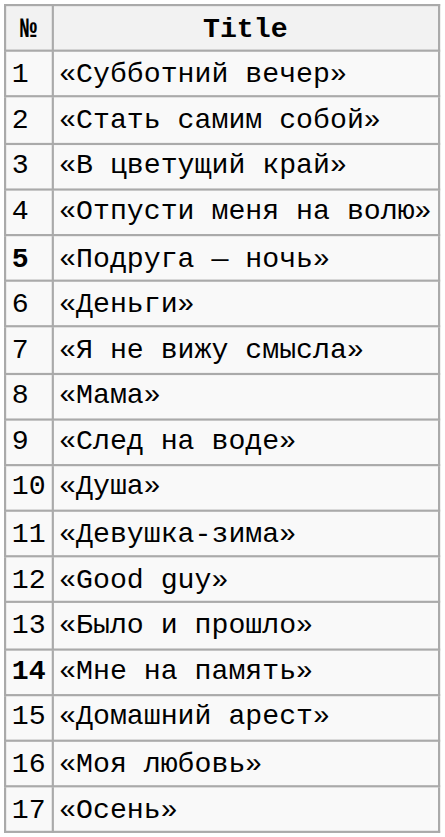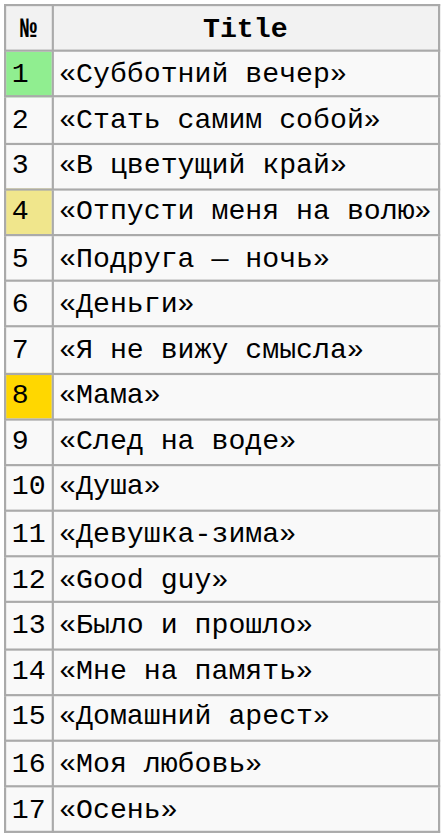«Субботний вечер» | №: no background -> lightgreen background
«Отпусти меня на волю» | №: no background -> khaki background
«Подруга — ночь» | №: bold -> normal
«Мама» | №: no background -> gold background
«Мне на память» | №: bold -> normal
